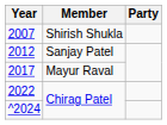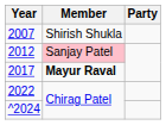2012 | Member: no background -> pink background
2017 | Member: normal -> bold
